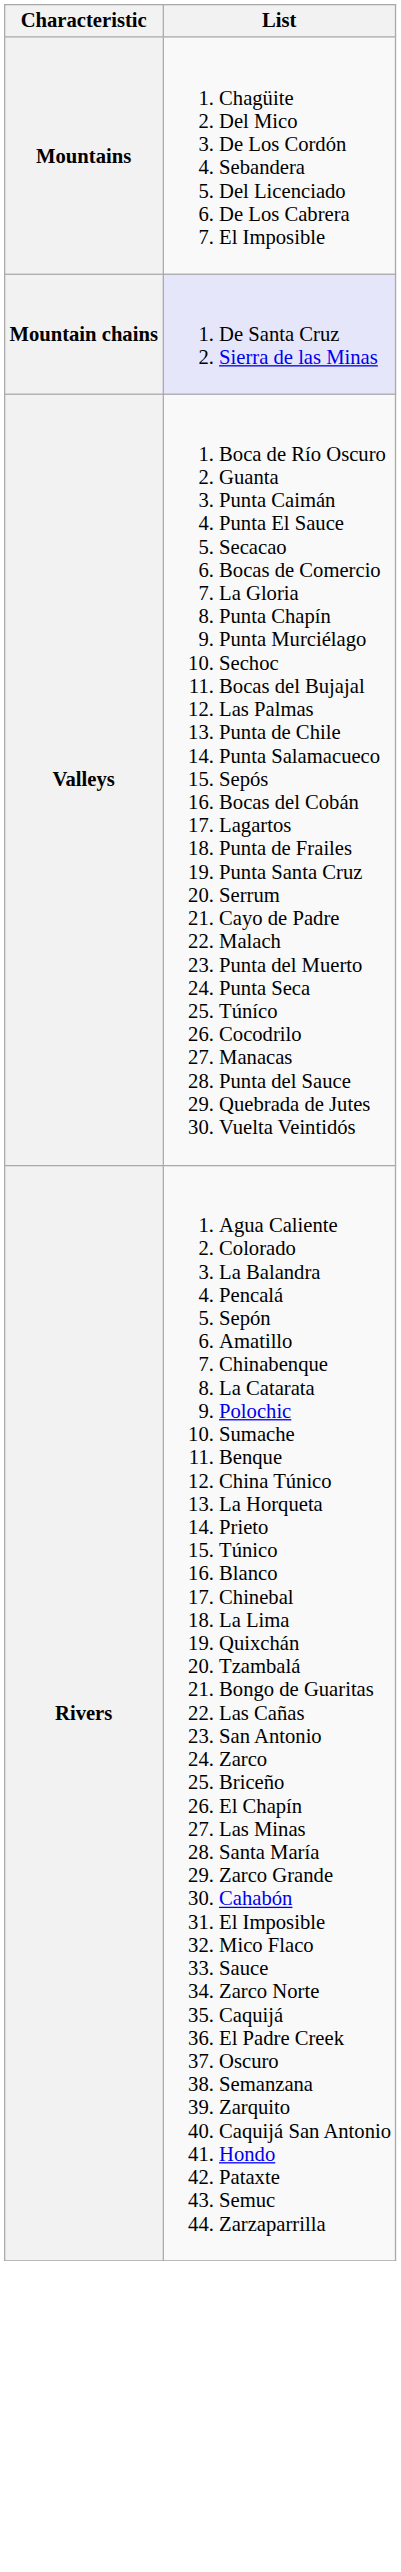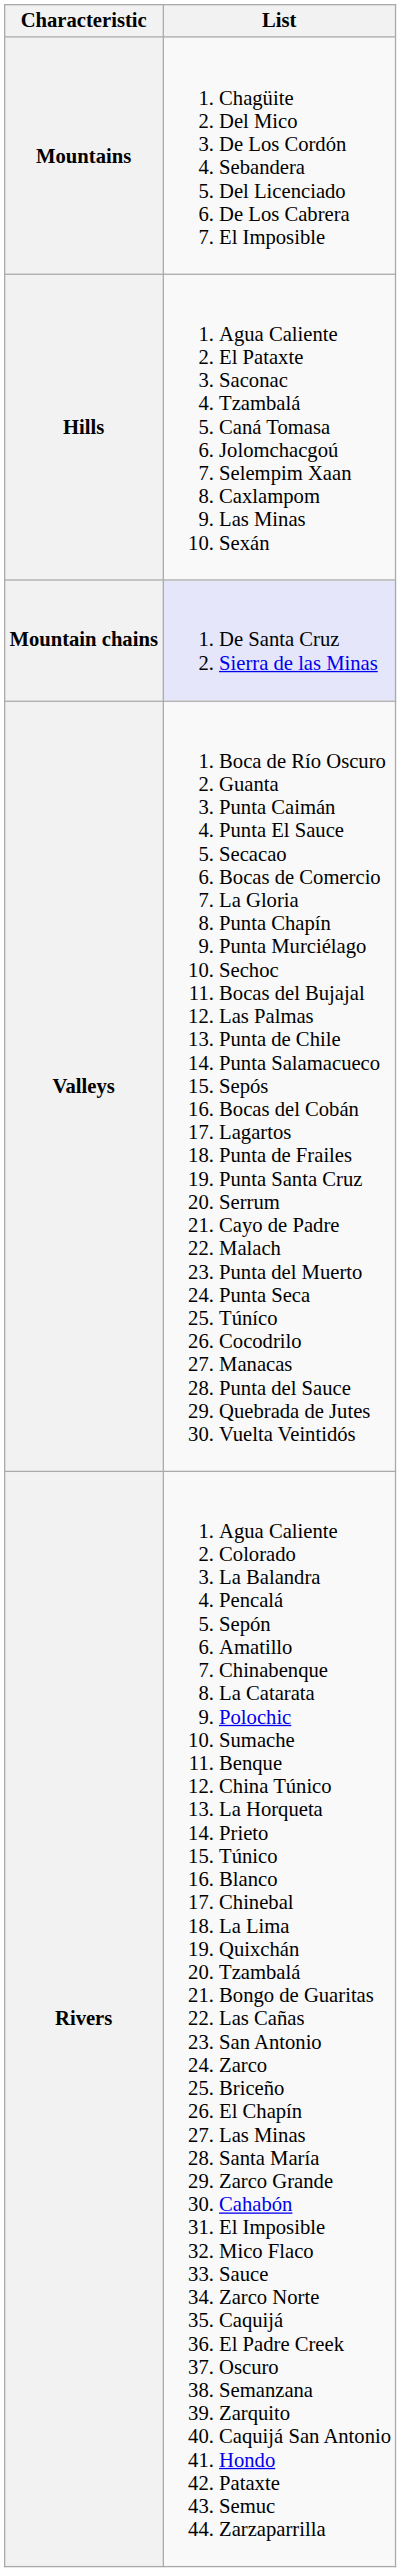+ row: Hills | Agua Caliente El Pataxte Saconac Tzambalá Caná Tomasa Jolomchacgoú Selempim Xaan Caxlampom Las Minas Sexán
